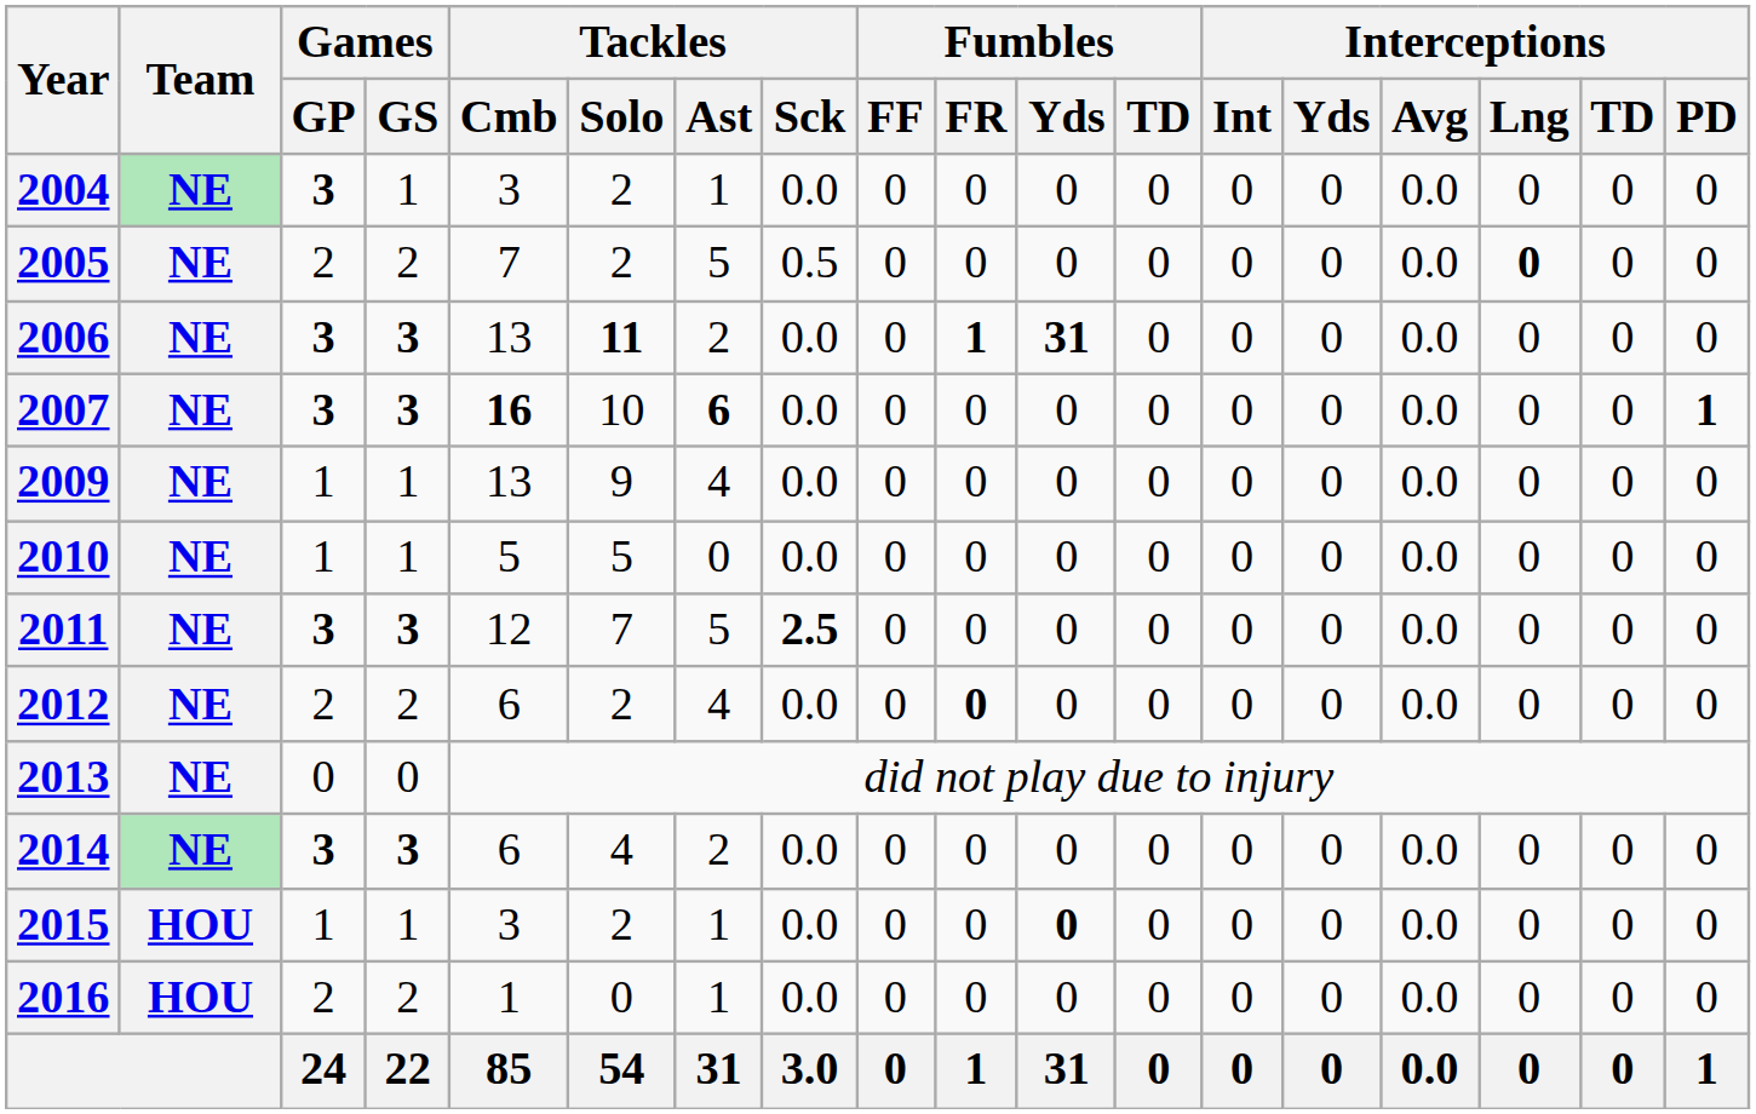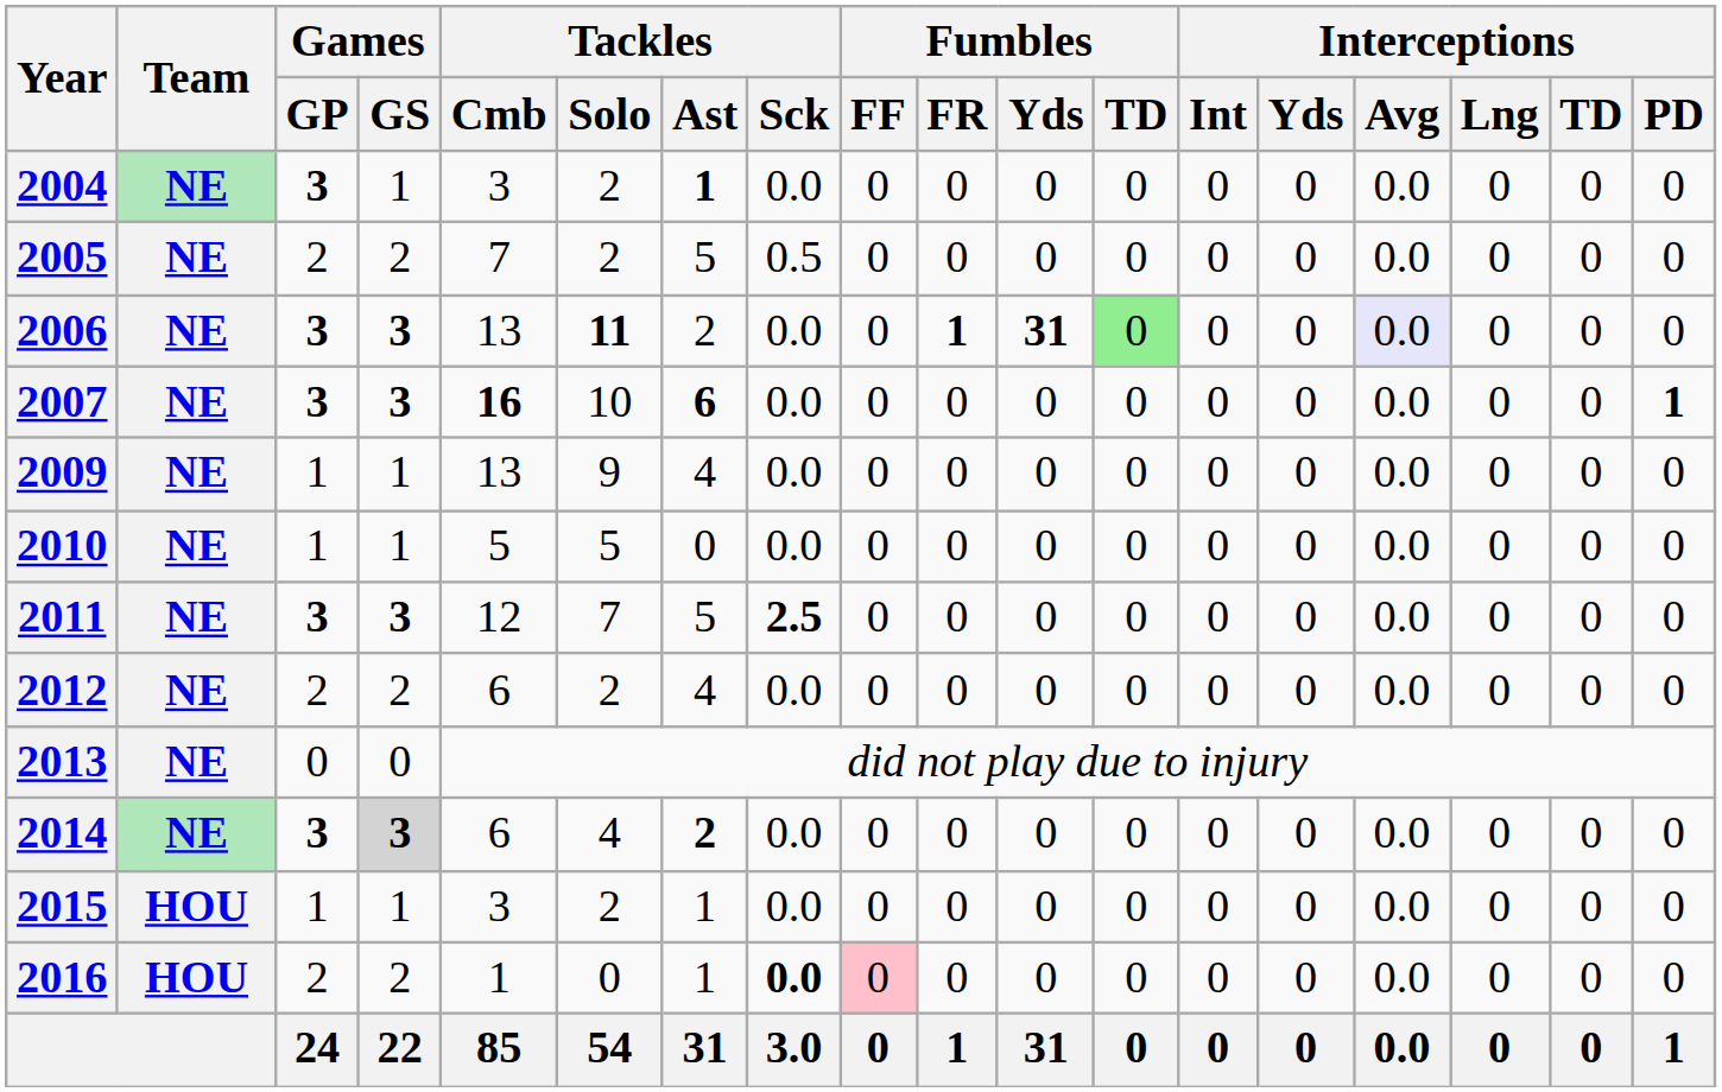2004 | Tackles / Ast: normal -> bold
2005 | Interceptions / Lng: bold -> normal
2006 | Fumbles / TD: no background -> lightgreen background
2006 | Interceptions / Avg: no background -> lavender background
2012 | Fumbles / FR: bold -> normal
2014 | Games / GS: no background -> lightgrey background
2014 | Tackles / Ast: normal -> bold
2015 | Fumbles / Yds: bold -> normal
2016 | Tackles / Sck: normal -> bold
2016 | Fumbles / FF: no background -> pink background
